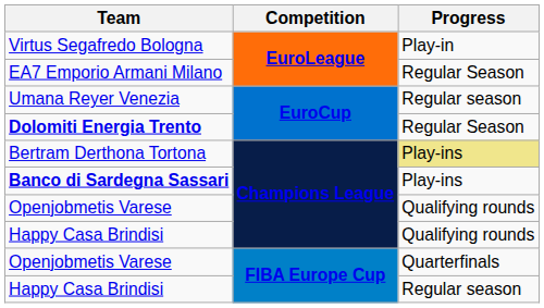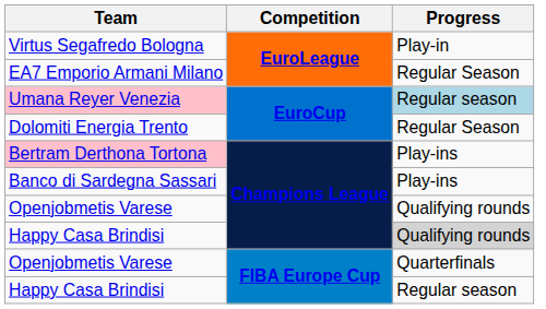Umana Reyer Venezia | Team: no background -> pink background
Umana Reyer Venezia | Progress: no background -> lightblue background
Dolomiti Energia Trento | Team: bold -> normal
Bertram Derthona Tortona | Team: no background -> pink background
Bertram Derthona Tortona | Progress: khaki background -> no background
Banco di Sardegna Sassari | Team: bold -> normal
Happy Casa Brindisi / Qualifying rounds | Progress: no background -> lightgrey background
